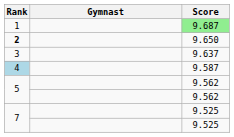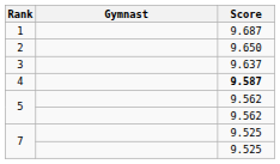1 | Score: lightgreen background -> no background
2 | Rank: bold -> normal
4 | Rank: lightblue background -> no background
4 | Score: normal -> bold
